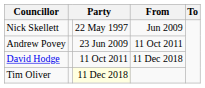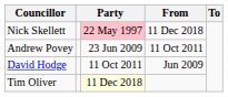Nick Skellett | column 3: no background -> pink background
Nick Skellett | From: Jun 2009 -> 11 Dec 2018
David Hodge | From: 11 Dec 2018 -> Jun 2009
